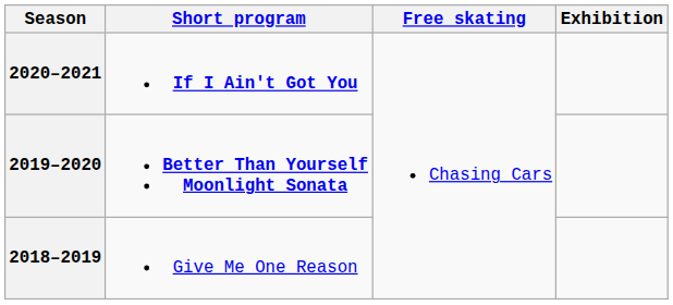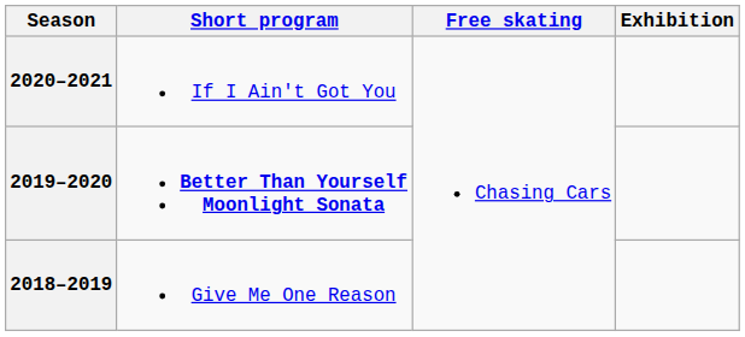2020–2021 | Short program: bold -> normal
